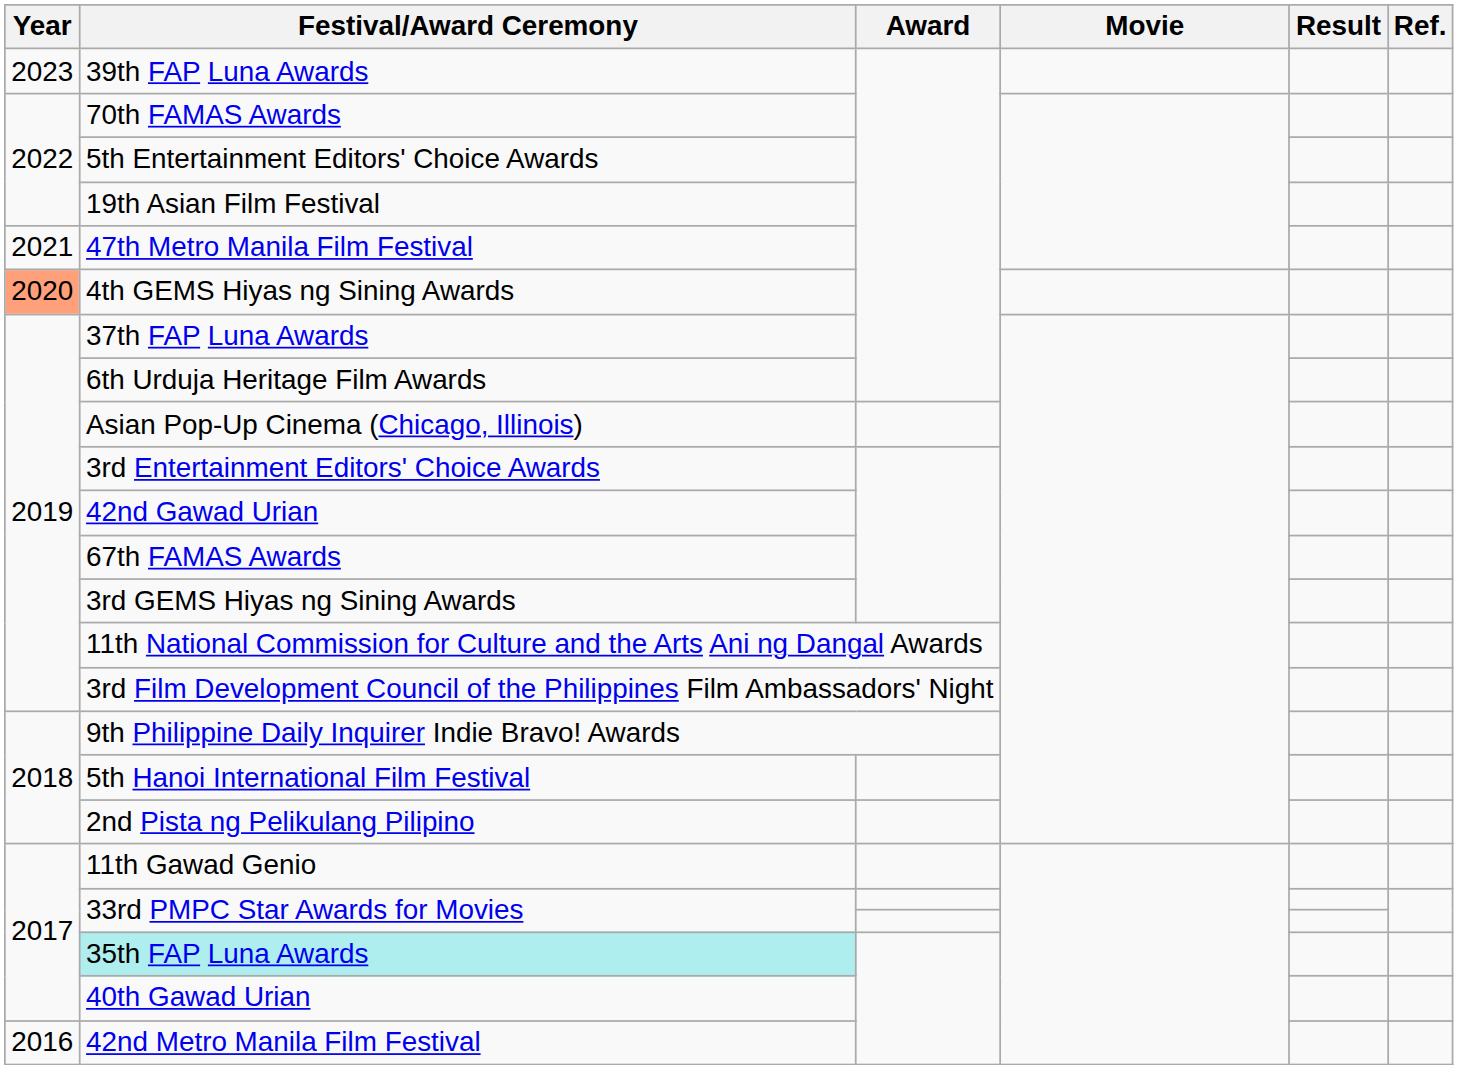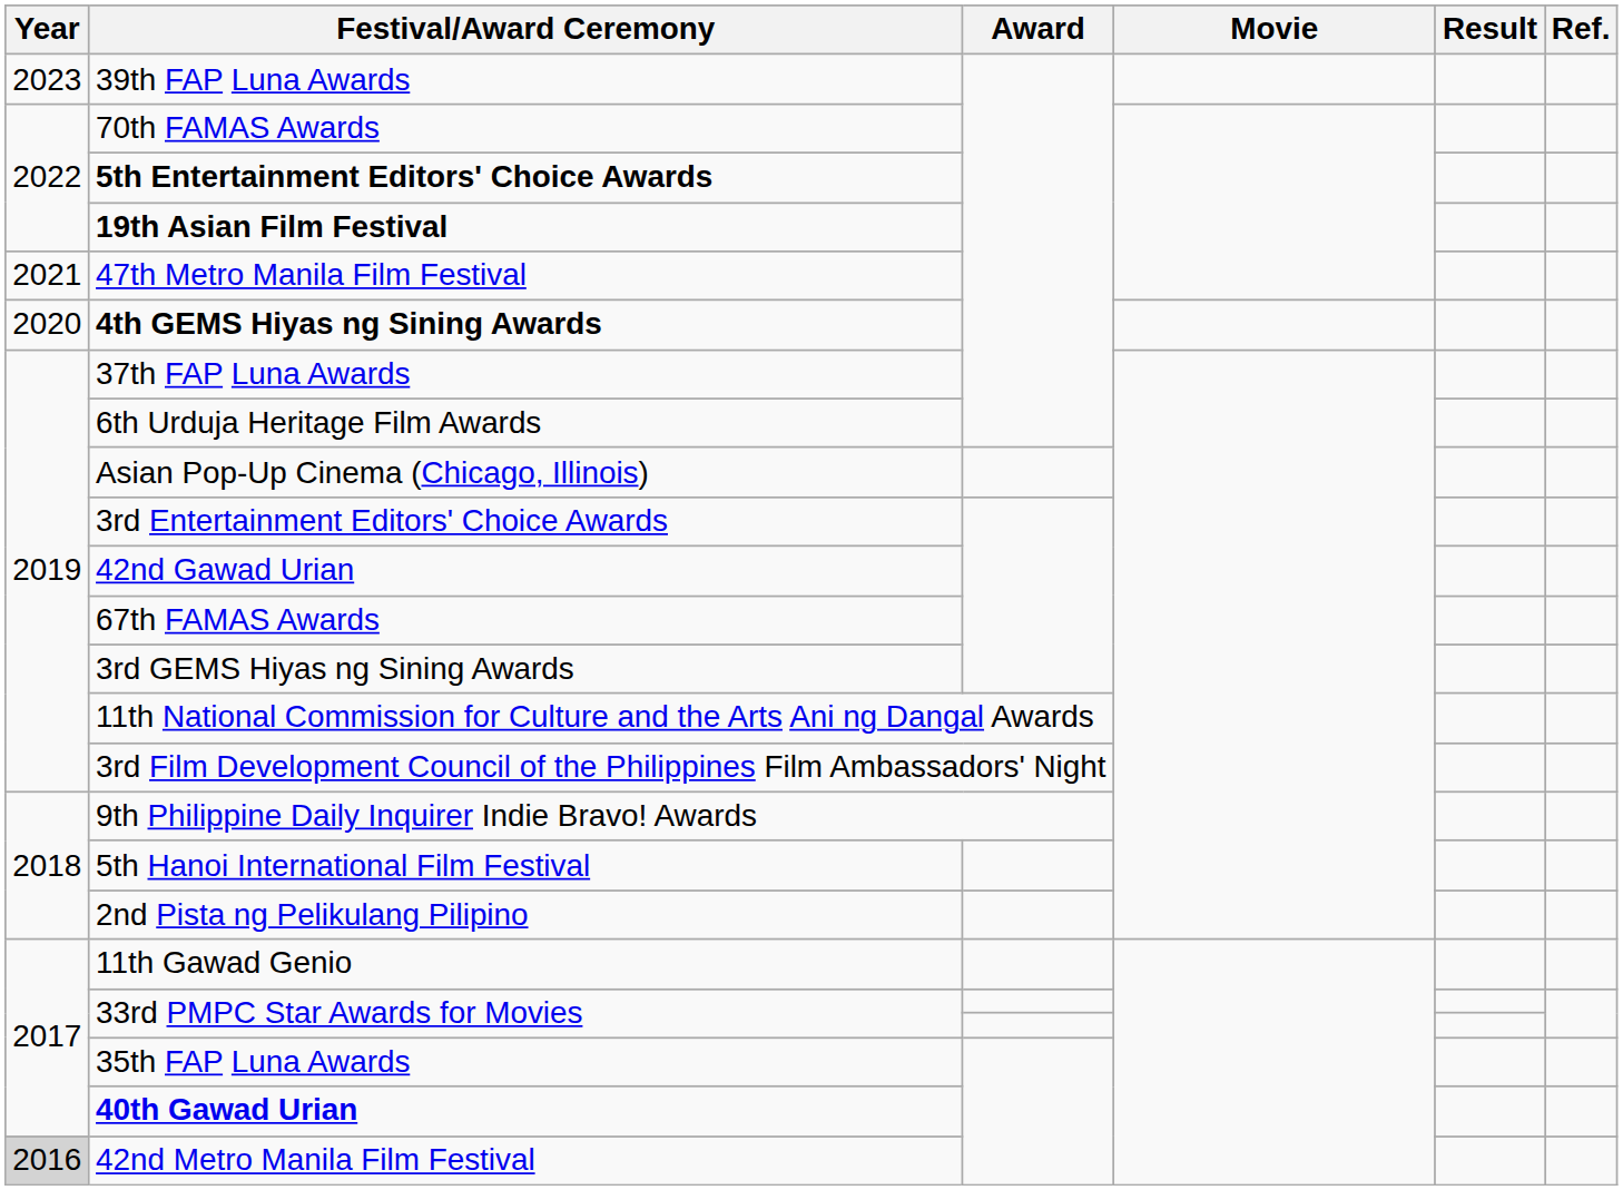5th Entertainment Editors' Choice Awards | Festival/Award Ceremony: normal -> bold
19th Asian Film Festival | Festival/Award Ceremony: normal -> bold
4th GEMS Hiyas ng Sining Awards | Year: lightsalmon background -> no background
4th GEMS Hiyas ng Sining Awards | Festival/Award Ceremony: normal -> bold
35th FAP Luna Awards | Festival/Award Ceremony: paleturquoise background -> no background
40th Gawad Urian | Festival/Award Ceremony: normal -> bold
42nd Metro Manila Film Festival | Year: no background -> lightgrey background
